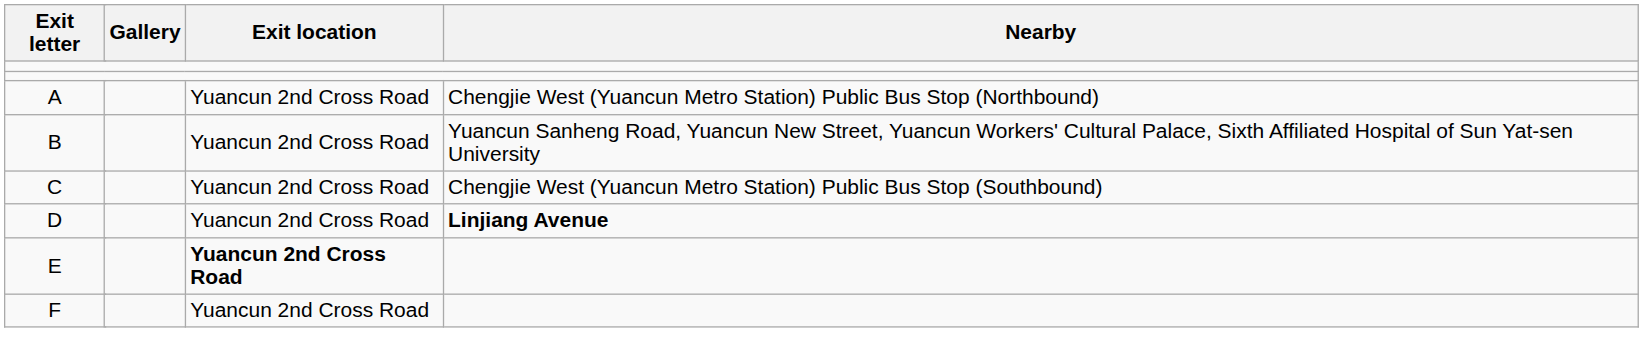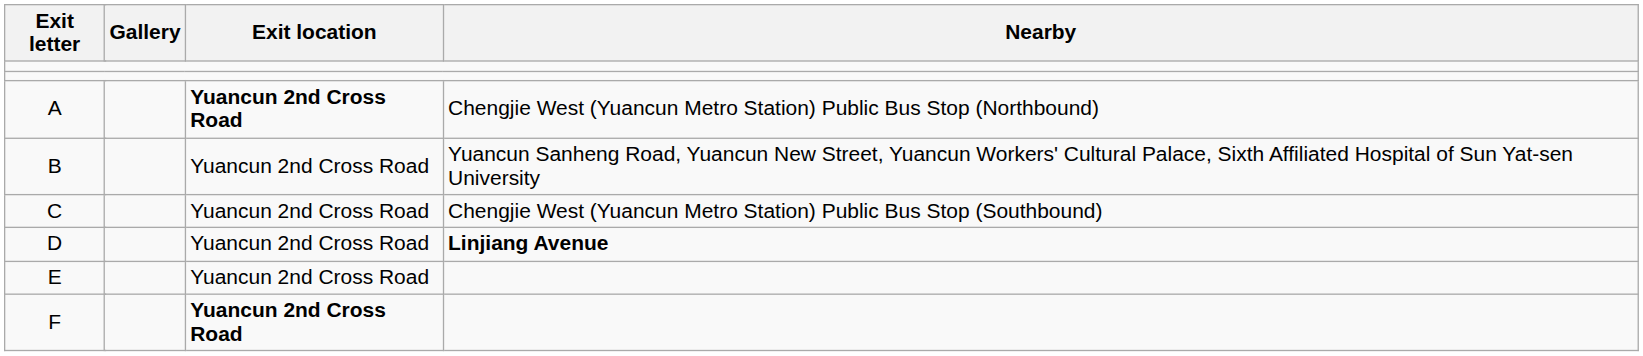A | Exit location: normal -> bold
E | Exit location: bold -> normal
F | Exit location: normal -> bold
